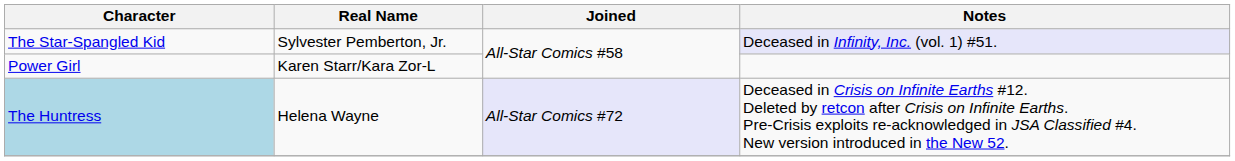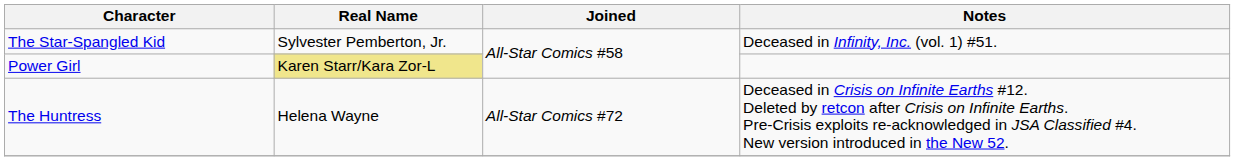row 2 | Notes: lavender background -> no background
row 3 | Real Name: no background -> khaki background
row 4 | Character: lightblue background -> no background
row 4 | Joined: lavender background -> no background
